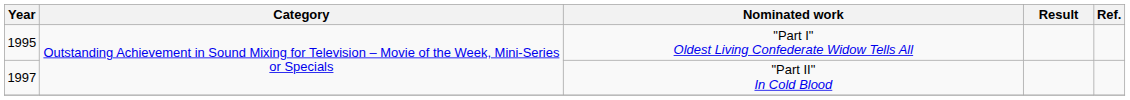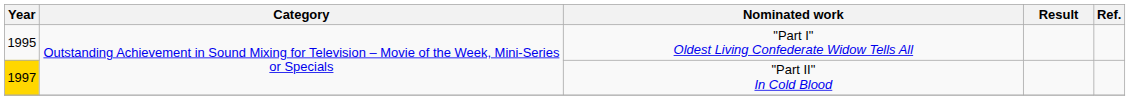"Part II" In Cold Blood | Year: no background -> gold background
